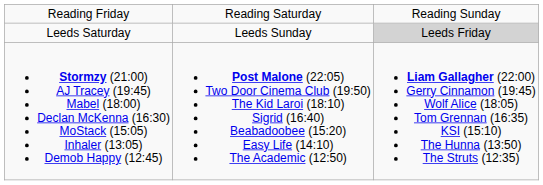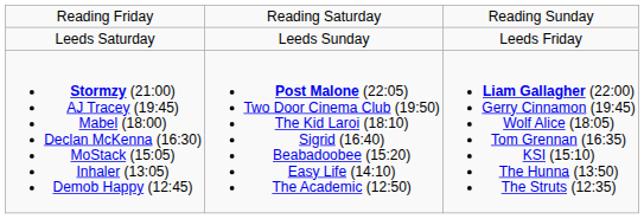Leeds Saturday | column 3: lightgrey background -> no background
